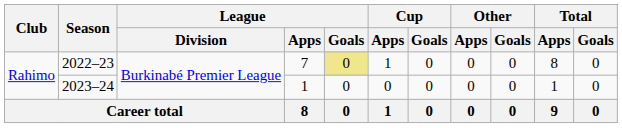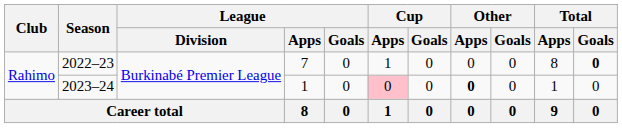2022–23 | League / Goals: khaki background -> no background
2022–23 | Total / Goals: normal -> bold
2023–24 | Cup / Apps: no background -> pink background
2023–24 | Other / Apps: normal -> bold
